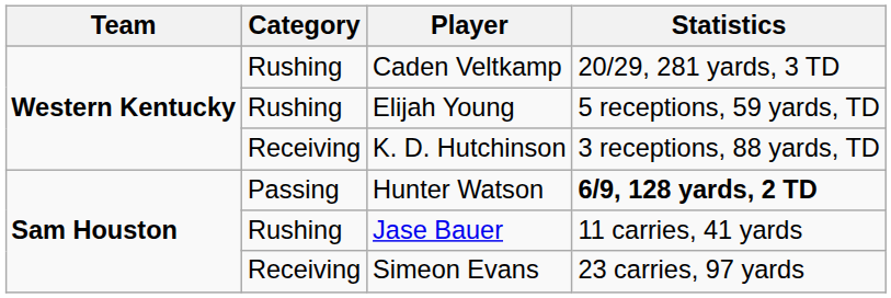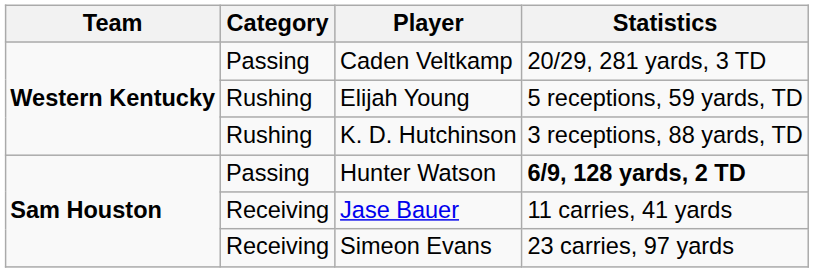Caden Veltkamp | Category: Rushing -> Passing
K. D. Hutchinson | Category: Receiving -> Rushing
Jase Bauer | Category: Rushing -> Receiving
